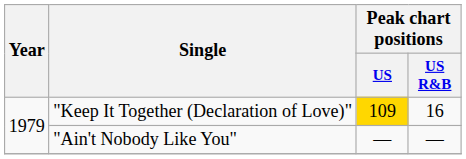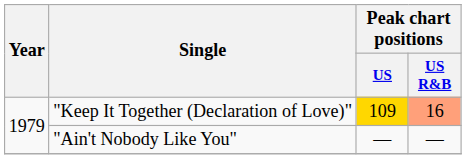"Keep It Together (Declaration of Love)" | Peak chart positions / US R&B: no background -> lightsalmon background
